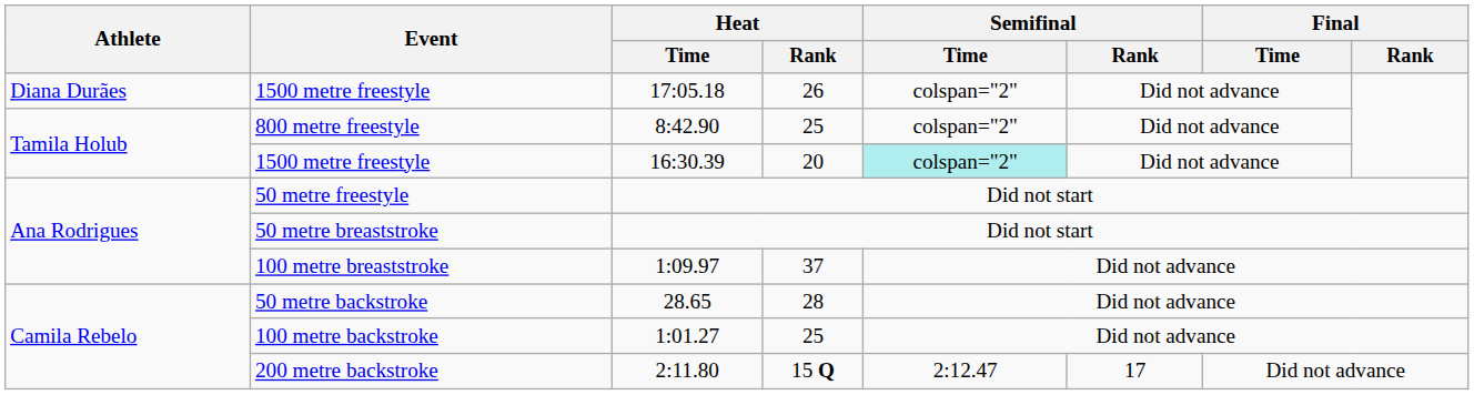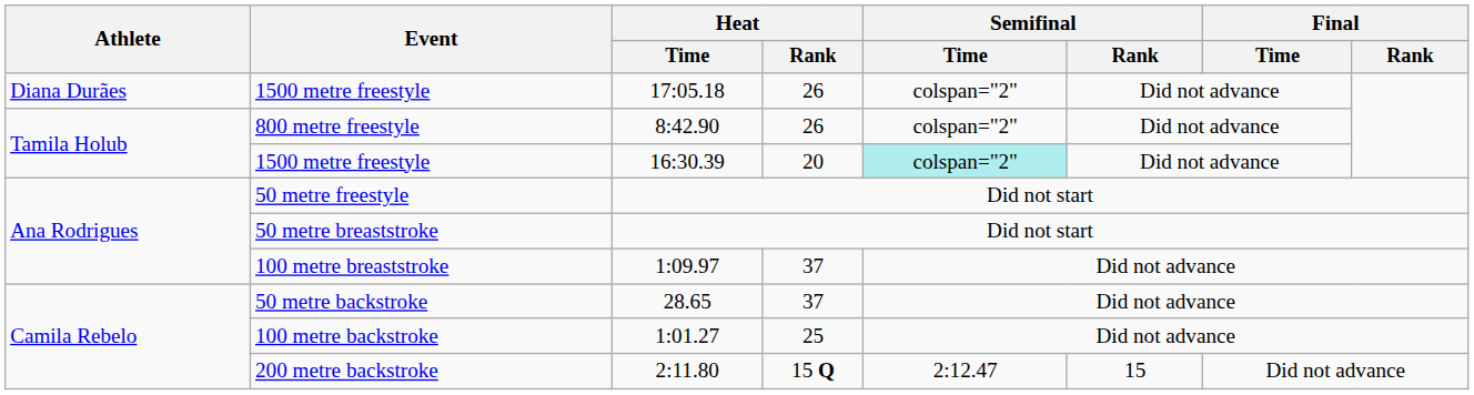800 metre freestyle | Heat / Rank: 25 -> 26
50 metre backstroke | Heat / Rank: 28 -> 37
200 metre backstroke | Semifinal / Rank: 17 -> 15
